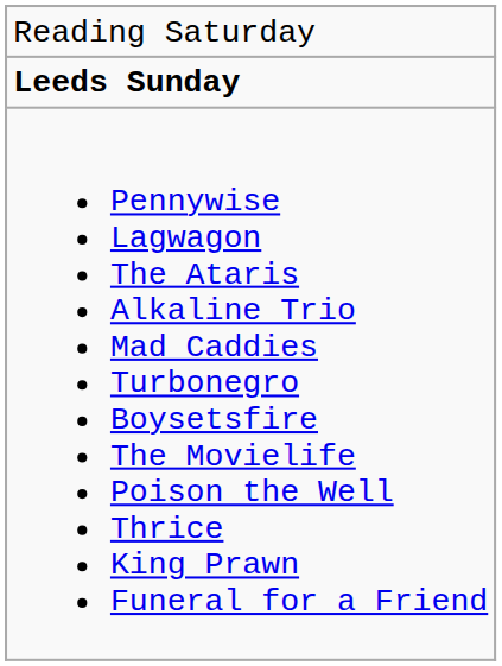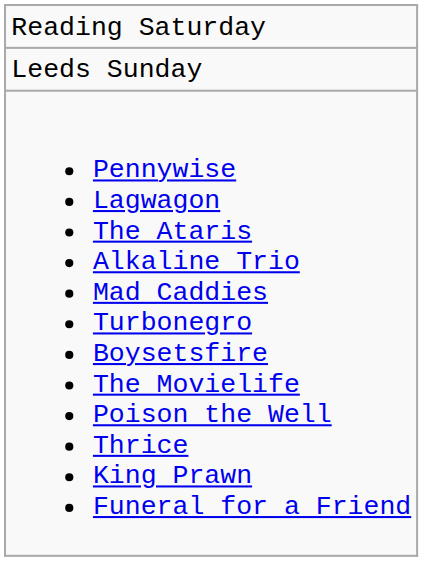row 2 | column 1: bold -> normal
